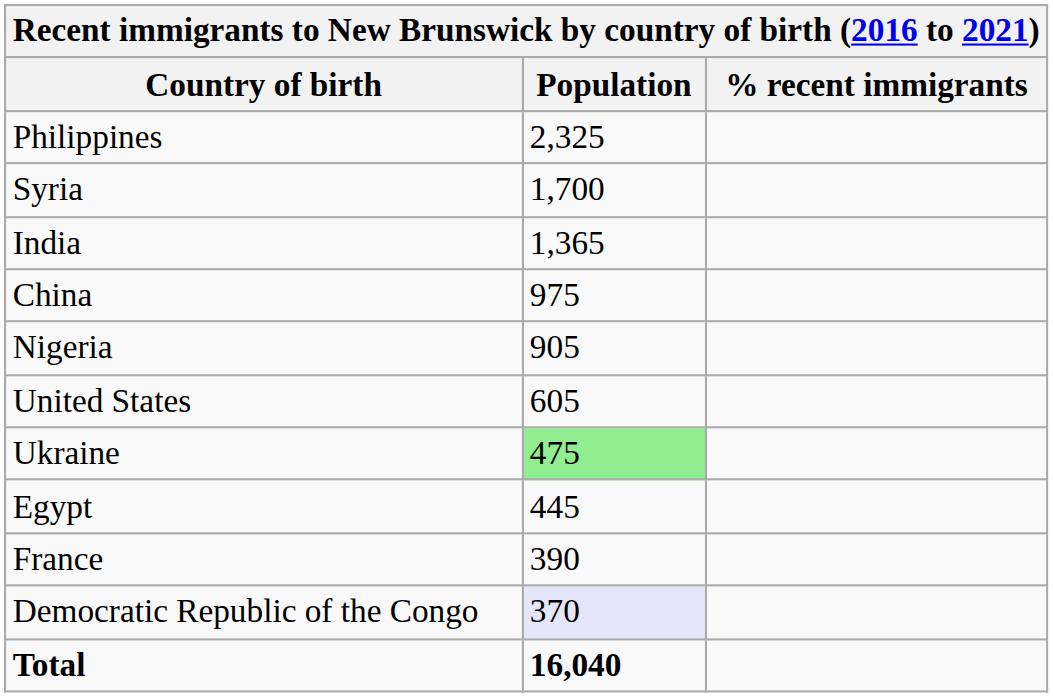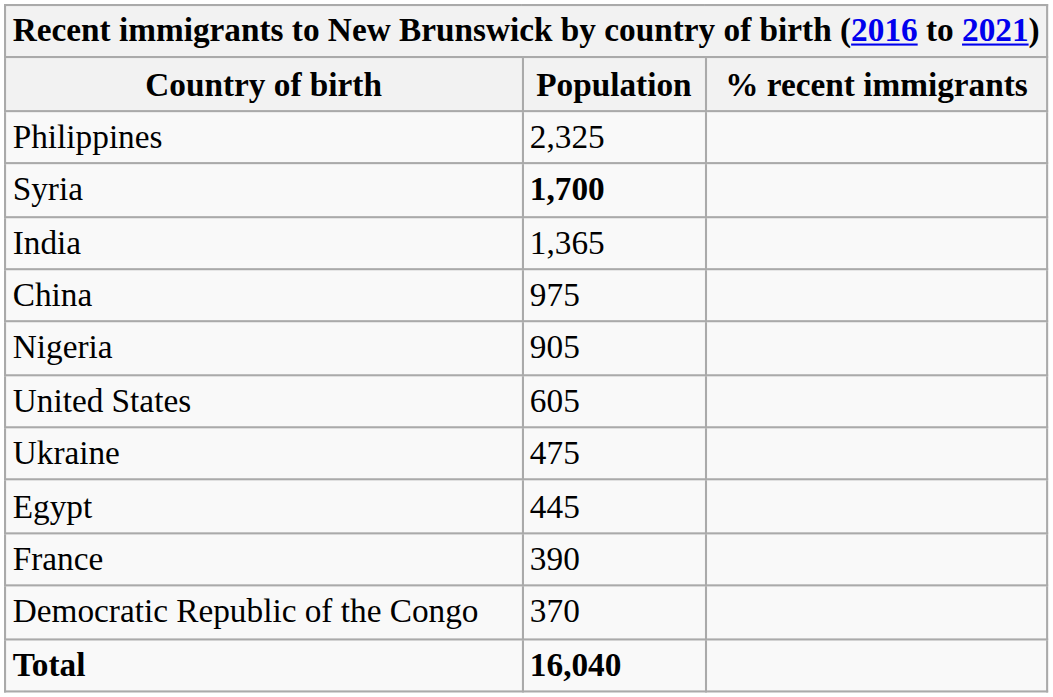Syria | Population: normal -> bold
Ukraine | Population: lightgreen background -> no background
Democratic Republic of the Congo | Population: lavender background -> no background
